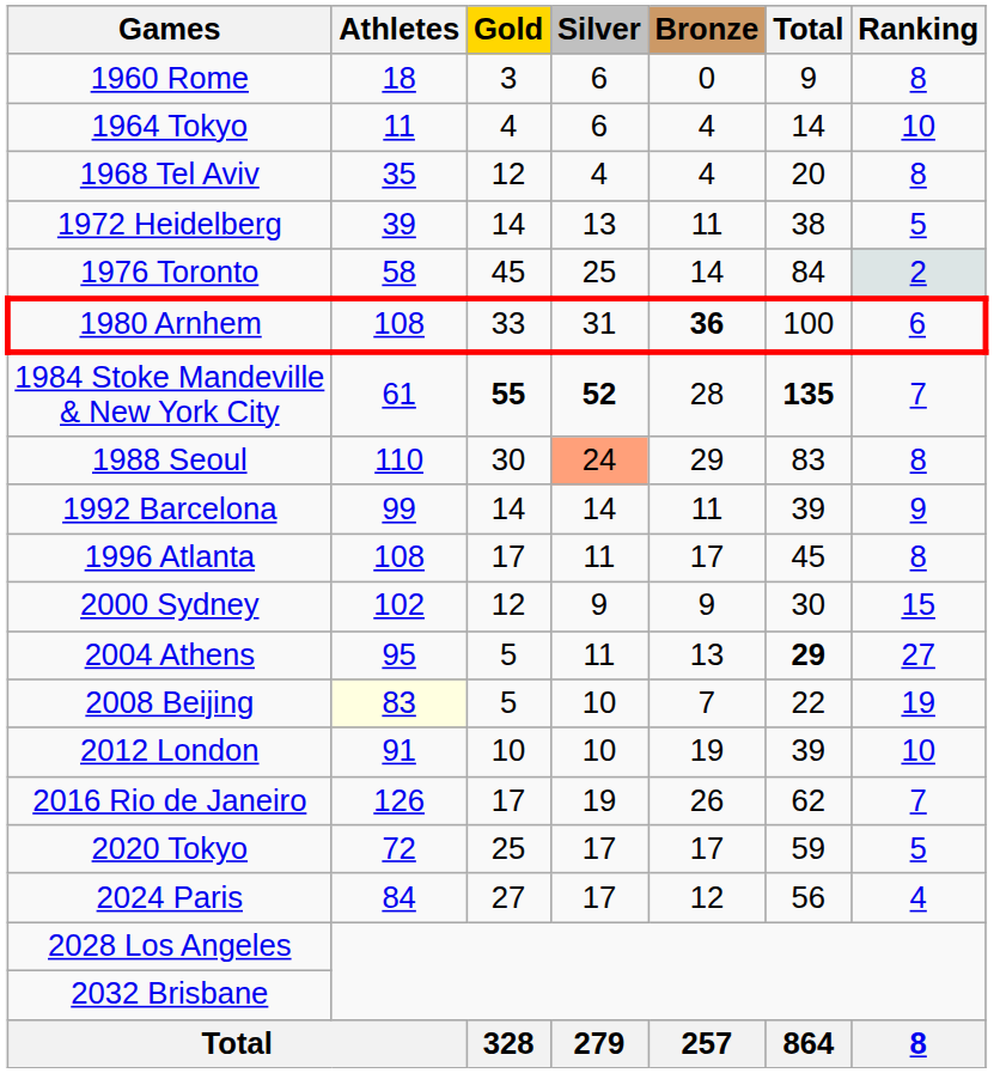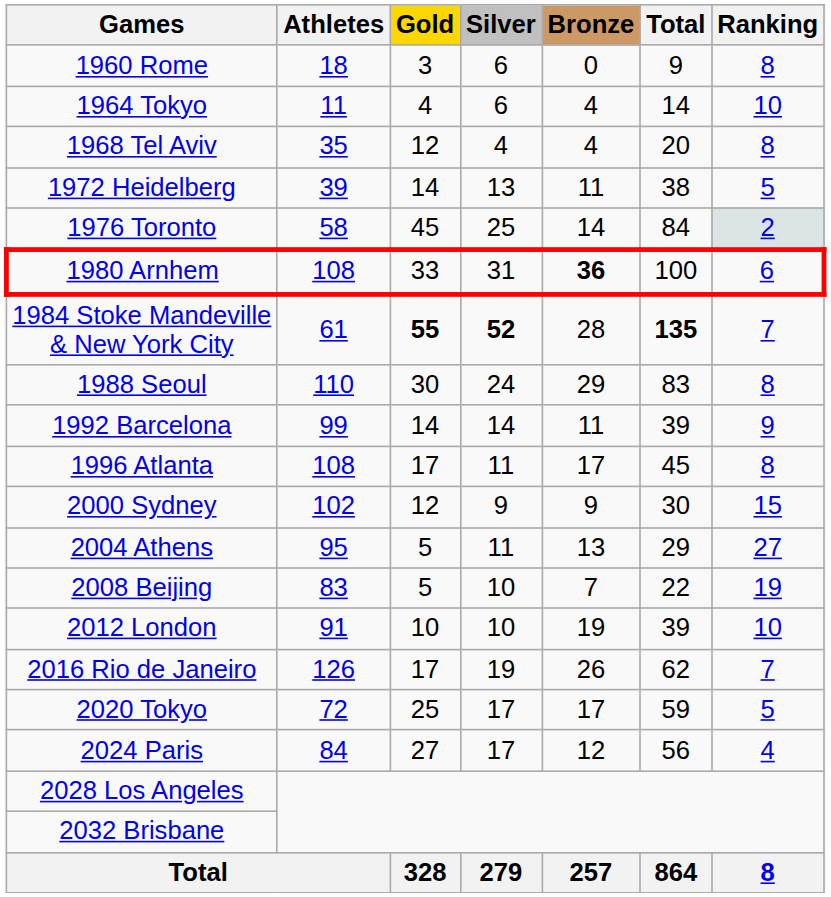1988 Seoul | Silver: lightsalmon background -> no background
2004 Athens | Total: bold -> normal
2008 Beijing | Athletes: lightyellow background -> no background
